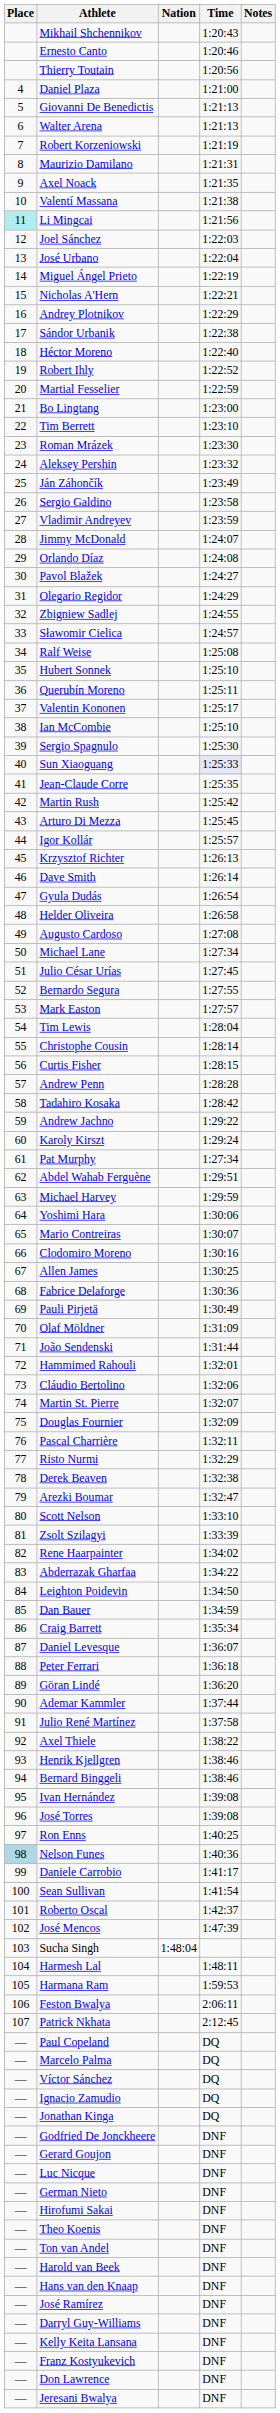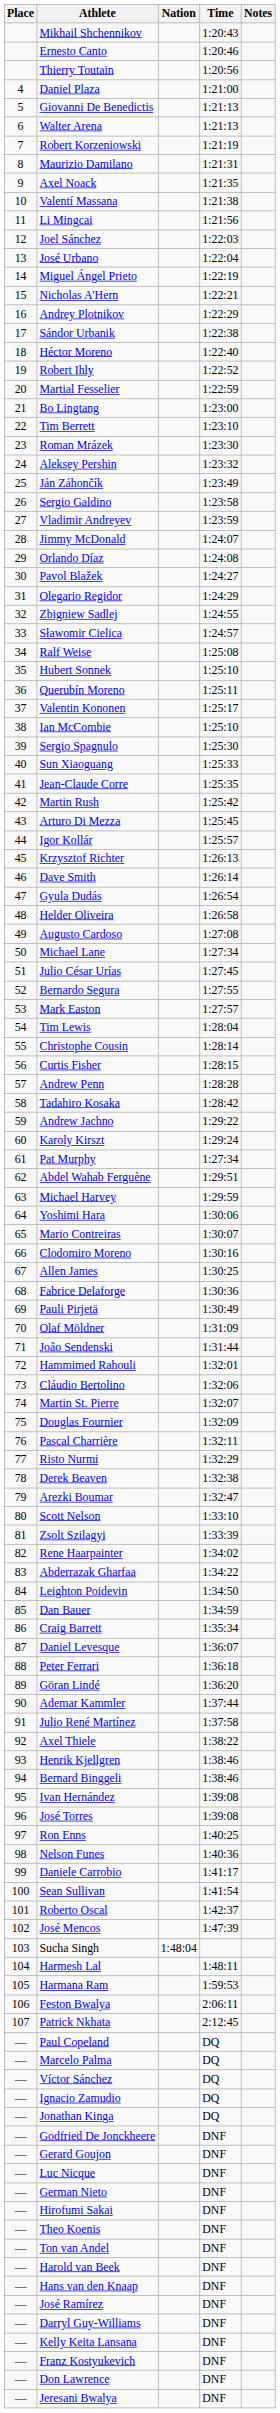Li Mingcai | Place: paleturquoise background -> no background
Sun Xiaoguang | Time: lavender background -> no background
Nelson Funes | Place: lightblue background -> no background
